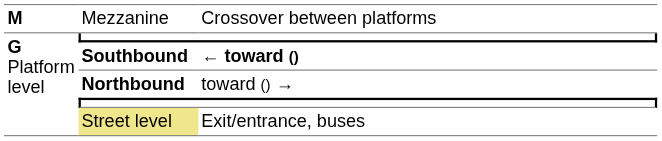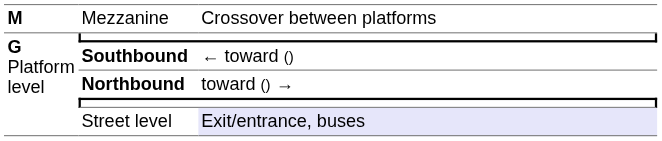Southbound | column 3: bold -> normal
Street level | column 2: khaki background -> no background
Street level | column 3: no background -> lavender background
